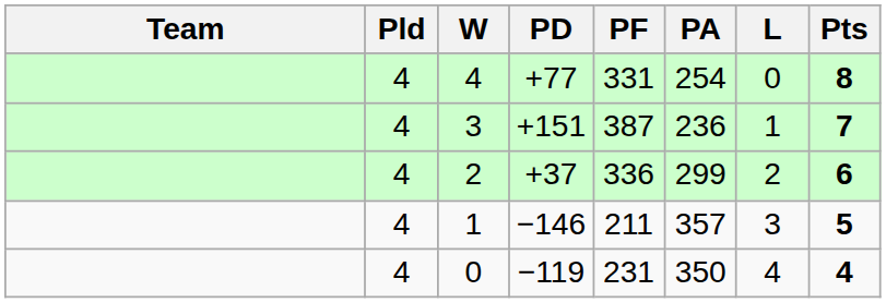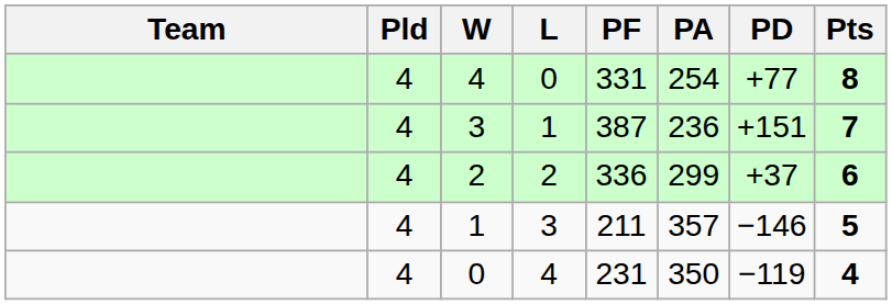columns swapped: L <-> PD
